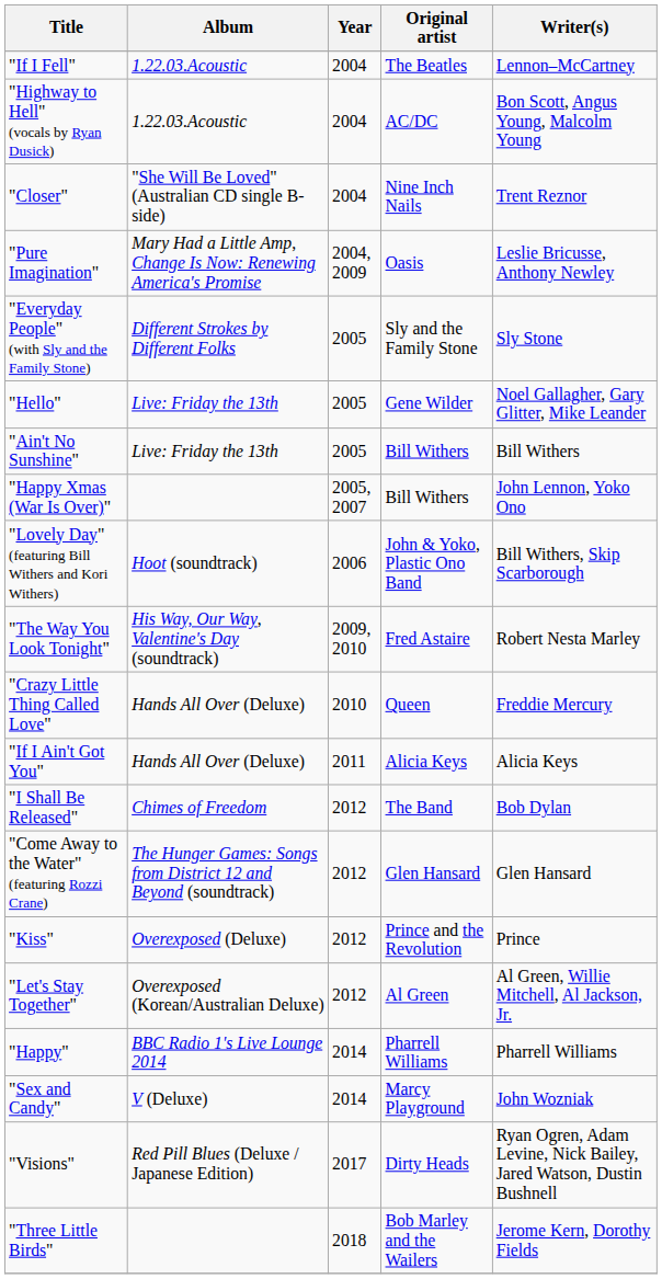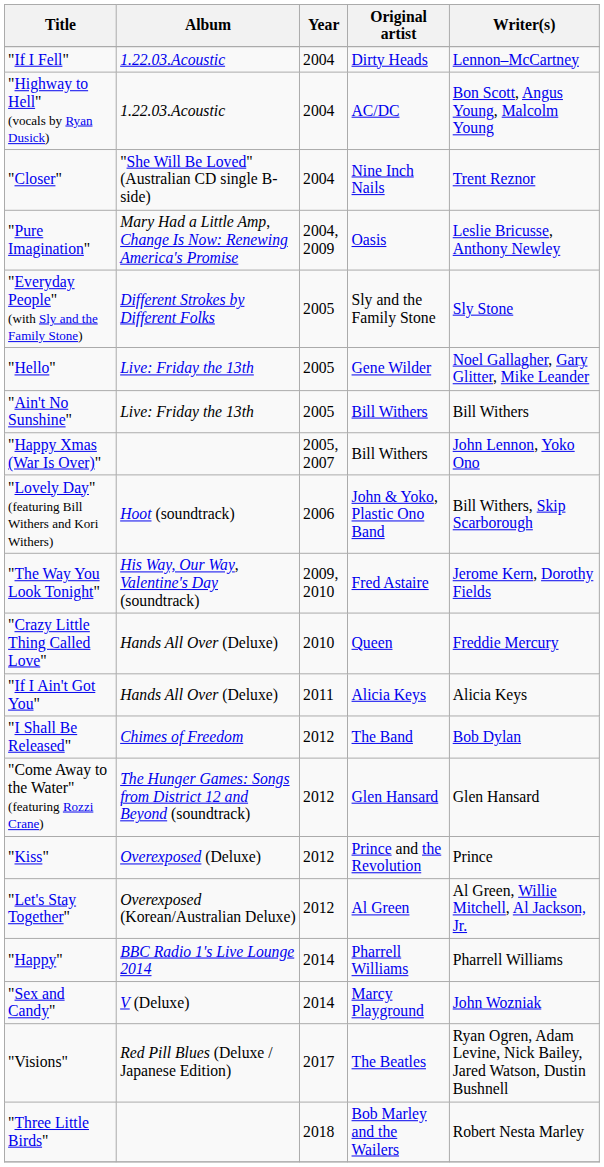"If I Fell" | Original artist: The Beatles -> Dirty Heads
"The Way You Look Tonight" | Writer(s): Robert Nesta Marley -> Jerome Kern, Dorothy Fields
"Visions" | Original artist: Dirty Heads -> The Beatles
"Three Little Birds" | Writer(s): Jerome Kern, Dorothy Fields -> Robert Nesta Marley
